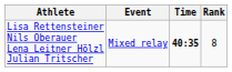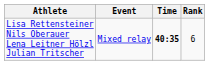row 2 | Rank: 8 -> 6
